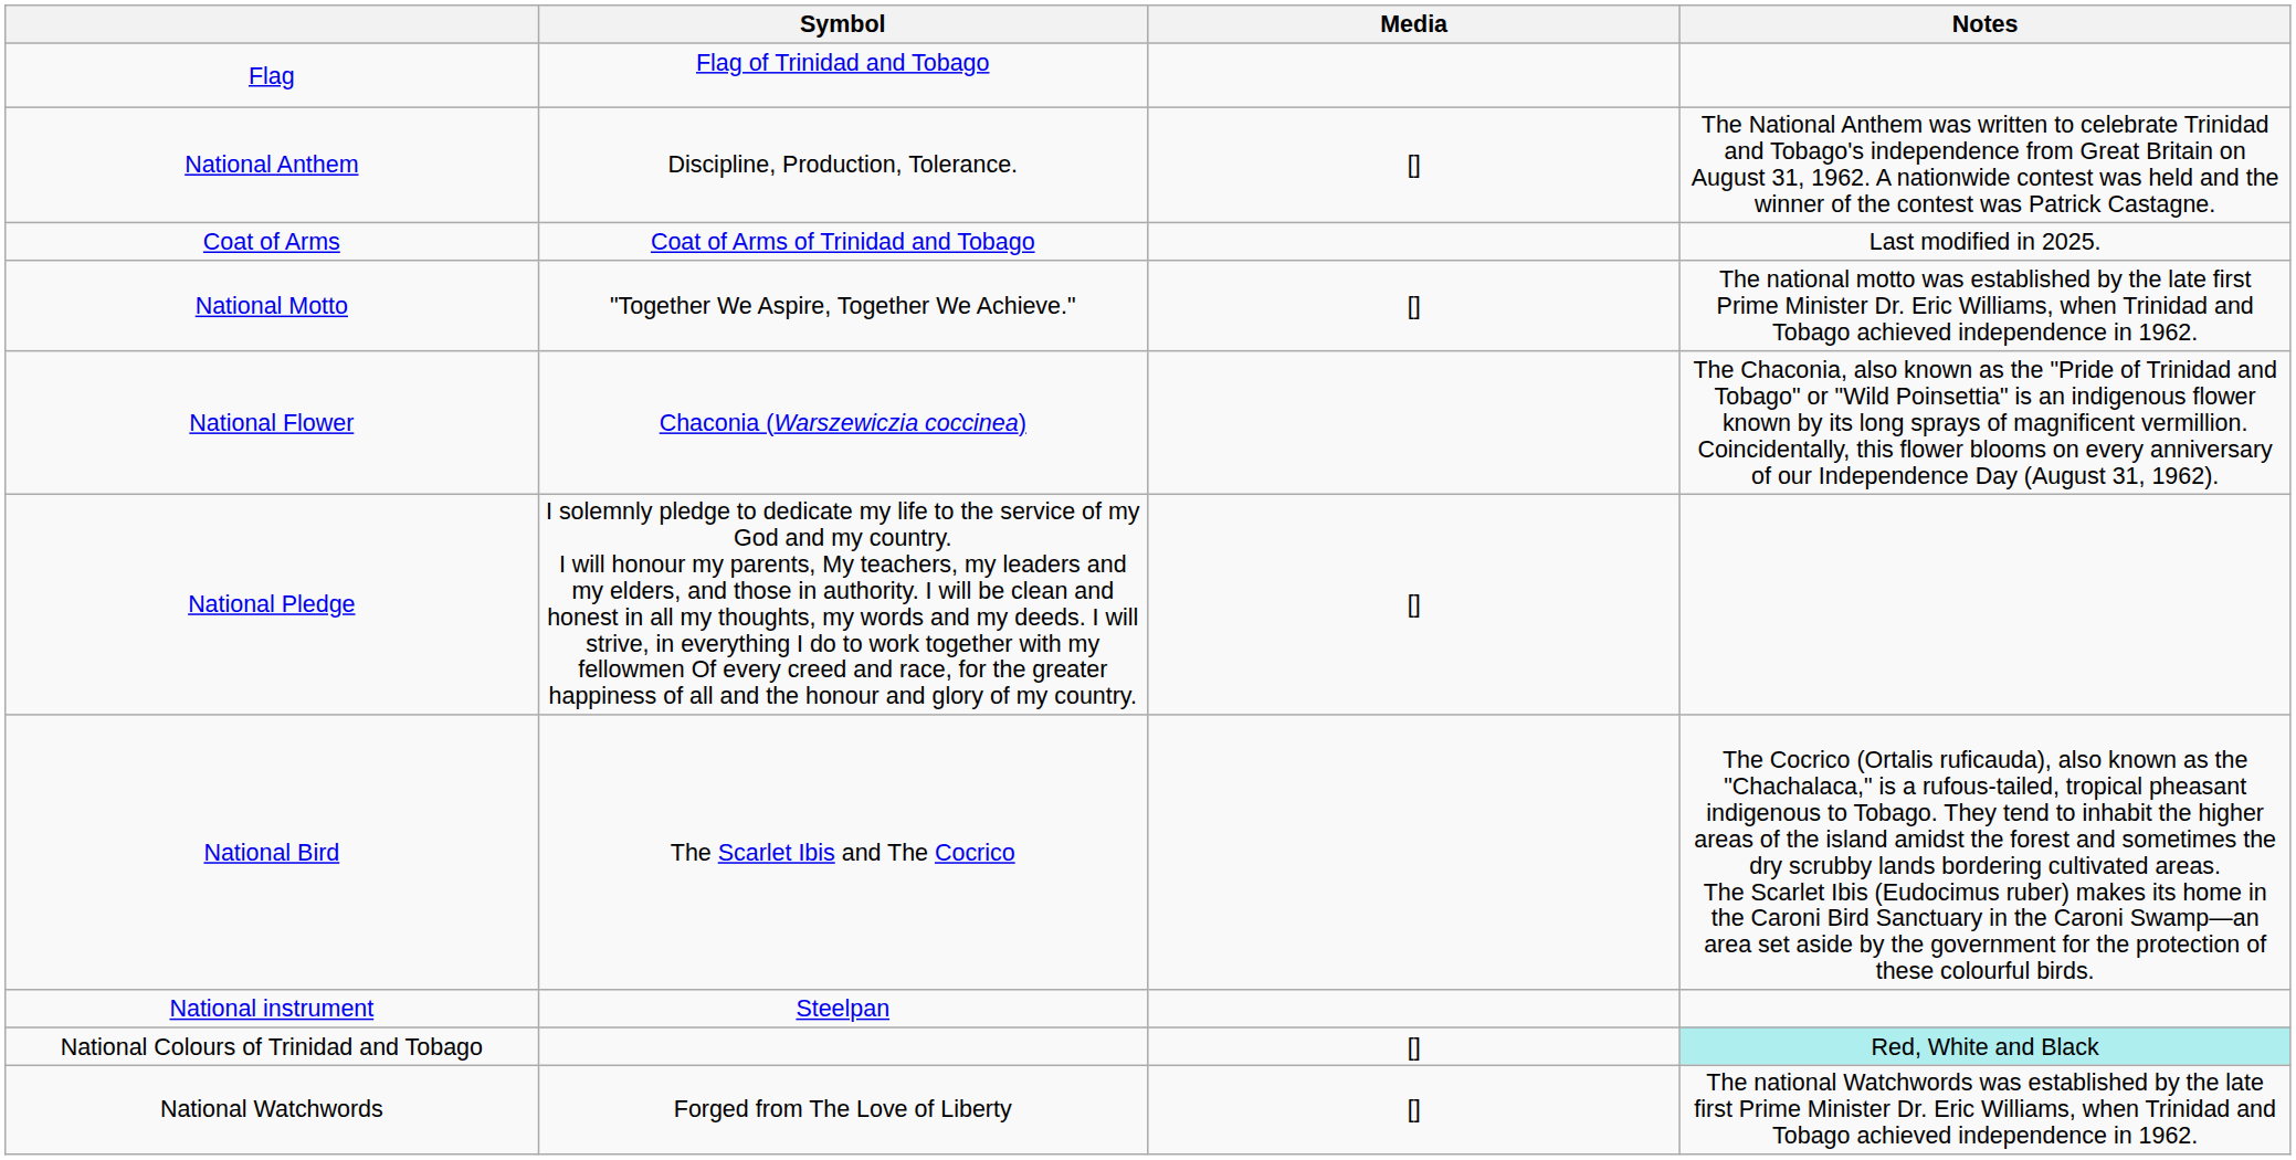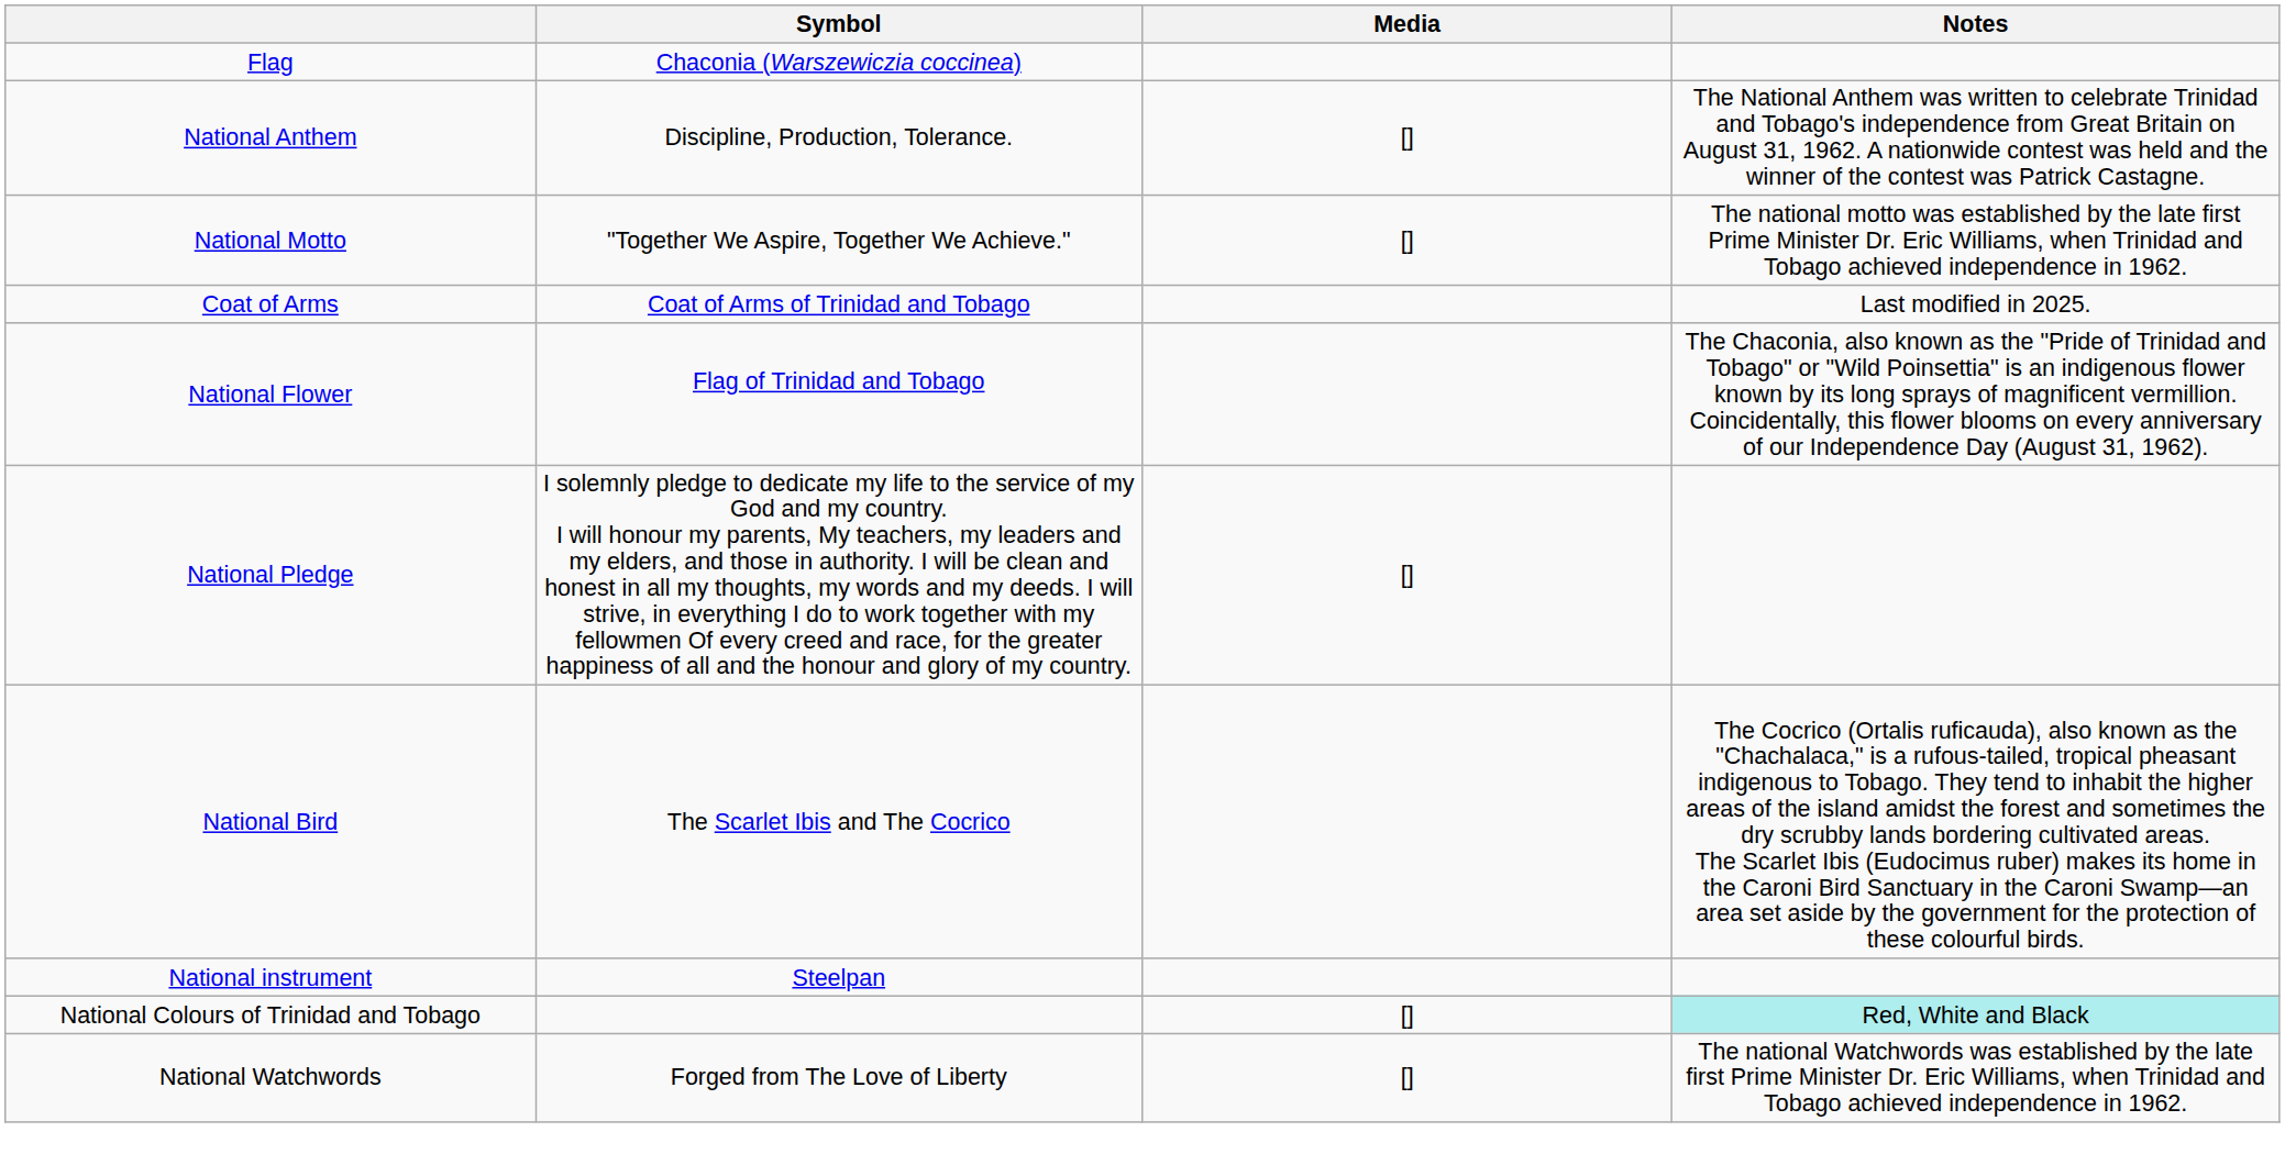Flag | Symbol: Flag of Trinidad and Tobago -> Chaconia (Warszewiczia coccinea)
rows swapped: Coat of Arms <-> National Motto
National Flower | Symbol: Chaconia (Warszewiczia coccinea) -> Flag of Trinidad and Tobago
